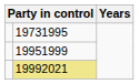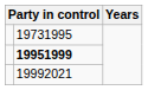19951999 | column 2: normal -> bold
19992021 | column 2: khaki background -> no background
